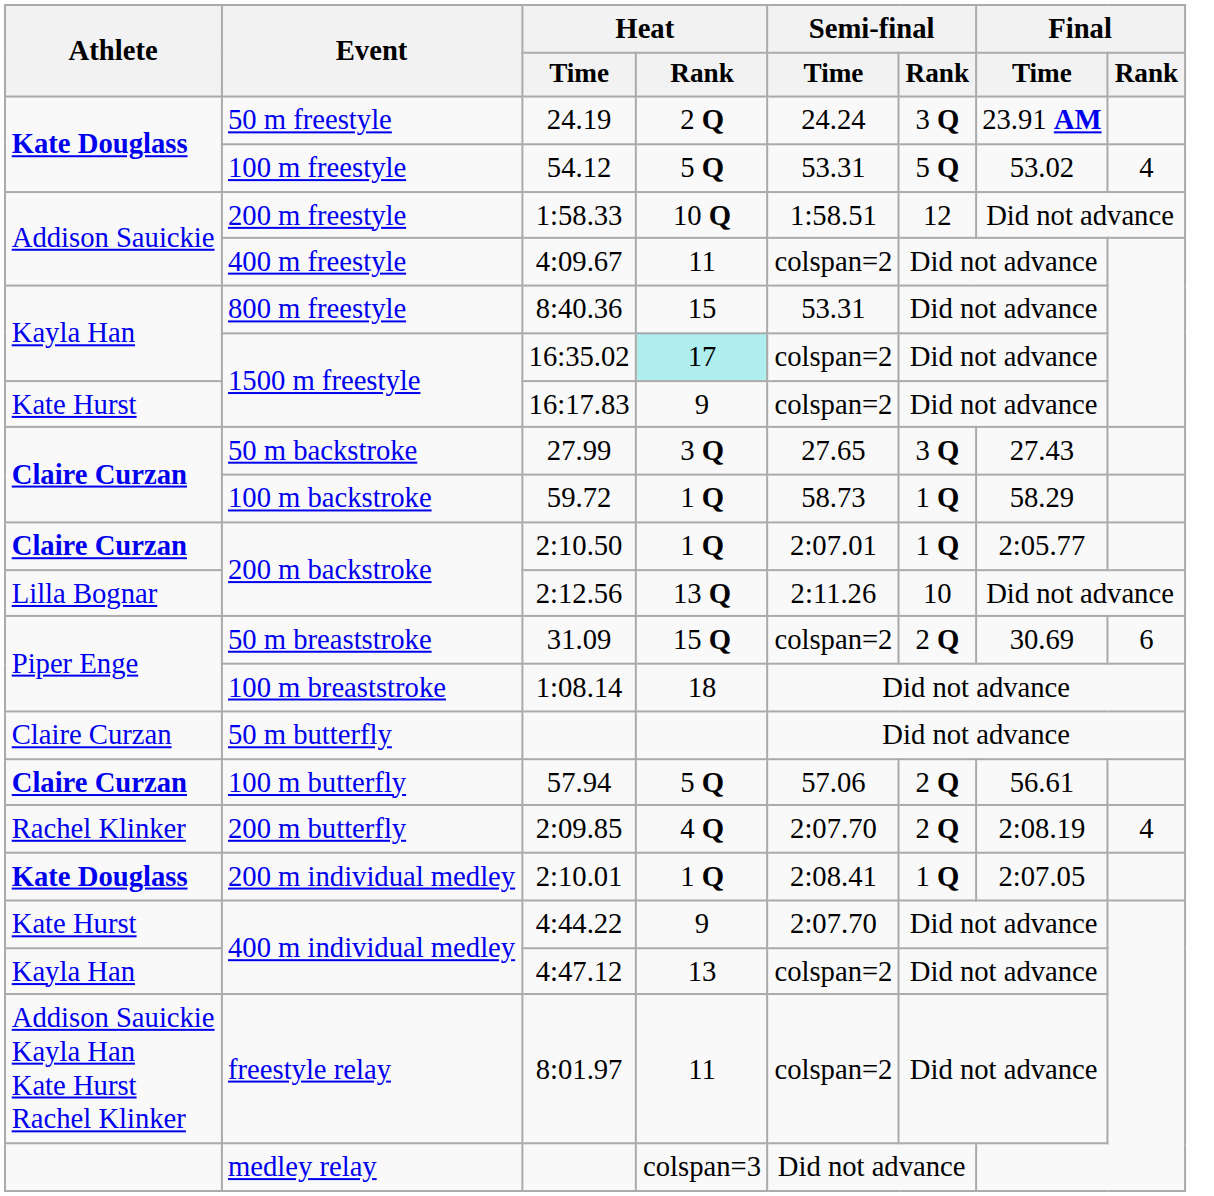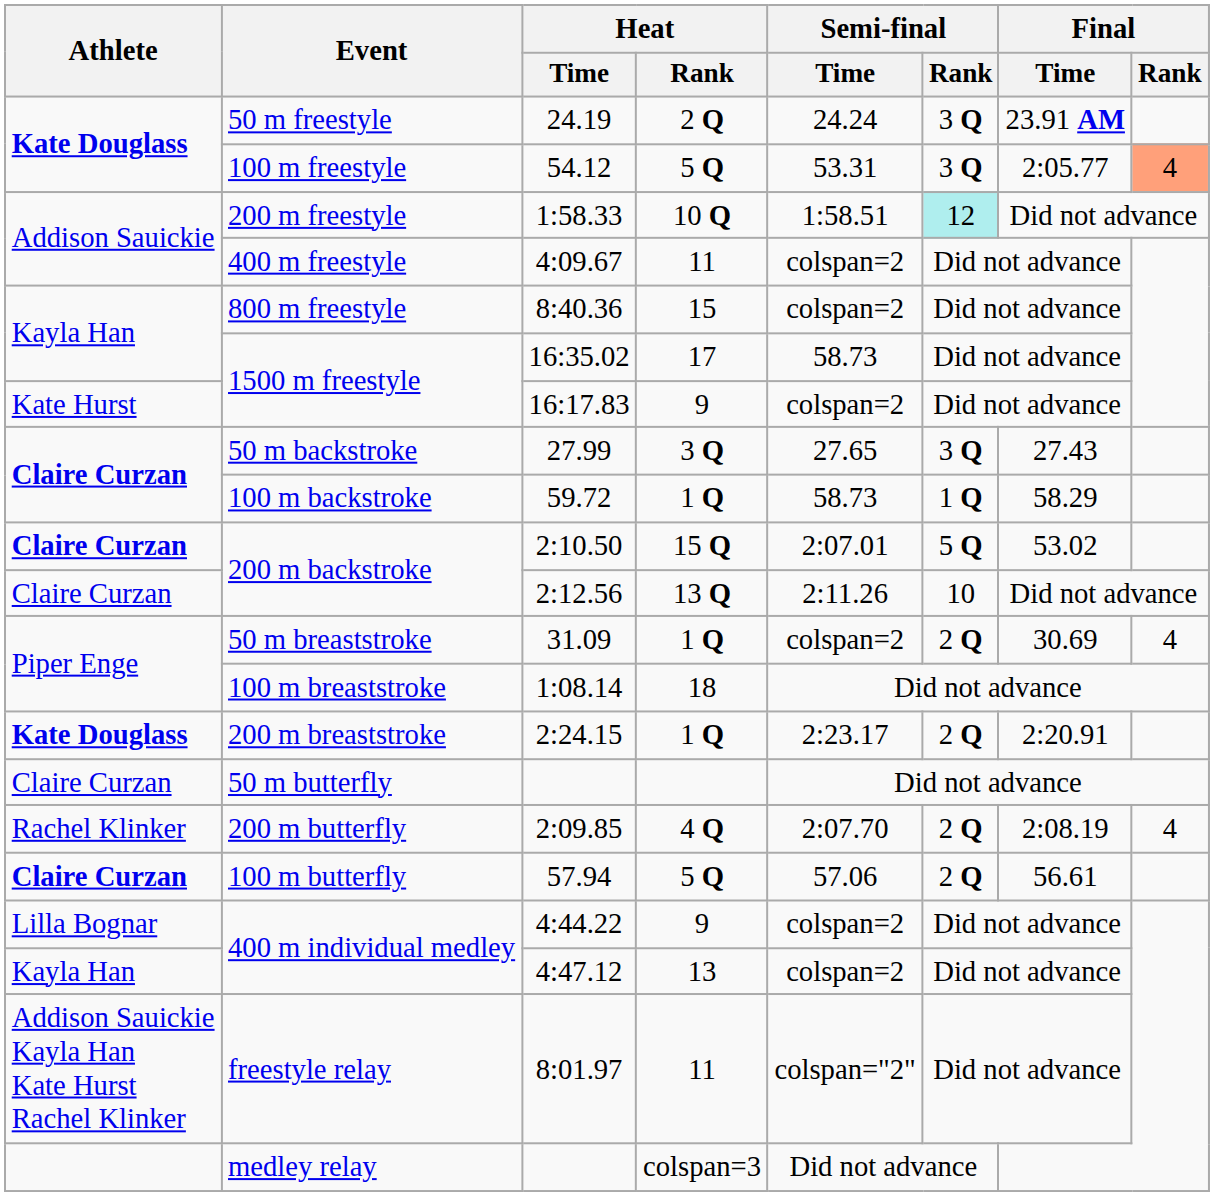54.12 | Semi-final / Rank: 5 Q -> 3 Q
54.12 | Final / Time: 53.02 -> 2:05.77
54.12 | Final / Rank: no background -> lightsalmon background
1:58.33 | Semi-final / Rank: no background -> paleturquoise background
8:40.36 | Semi-final / Time: 53.31 -> colspan=2
16:35.02 | Heat / Rank: paleturquoise background -> no background
16:35.02 | Semi-final / Time: colspan=2 -> 58.73
2:10.50 | Heat / Rank: 1 Q -> 15 Q
2:10.50 | Semi-final / Rank: 1 Q -> 5 Q
2:10.50 | Final / Time: 2:05.77 -> 53.02
2:12.56 | Athlete: Lilla Bognar -> Claire Curzan
31.09 | Heat / Rank: 15 Q -> 1 Q
31.09 | Final / Rank: 6 -> 4
+ row: Kate Douglass | 200 m breaststroke | 2:24.15 | 1 Q | 2:23.17 | 2 Q | 2:20.91
rows swapped: 57.94 <-> 2:09.85
- row: Kate Douglass | 200 m individual medley | 2:10.01 | 1 Q | 2:08.41 | 1 Q | 2:07.05
4:44.22 | Athlete: Kate Hurst -> Lilla Bognar
4:44.22 | Semi-final / Time: 2:07.70 -> colspan=2
8:01.97 | Semi-final / Time: colspan=2 -> colspan="2"
